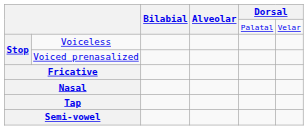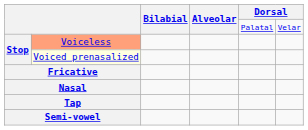Voiceless | column 2: no background -> lightsalmon background
Voiced prenasalized | column 2: no background -> lightyellow background
